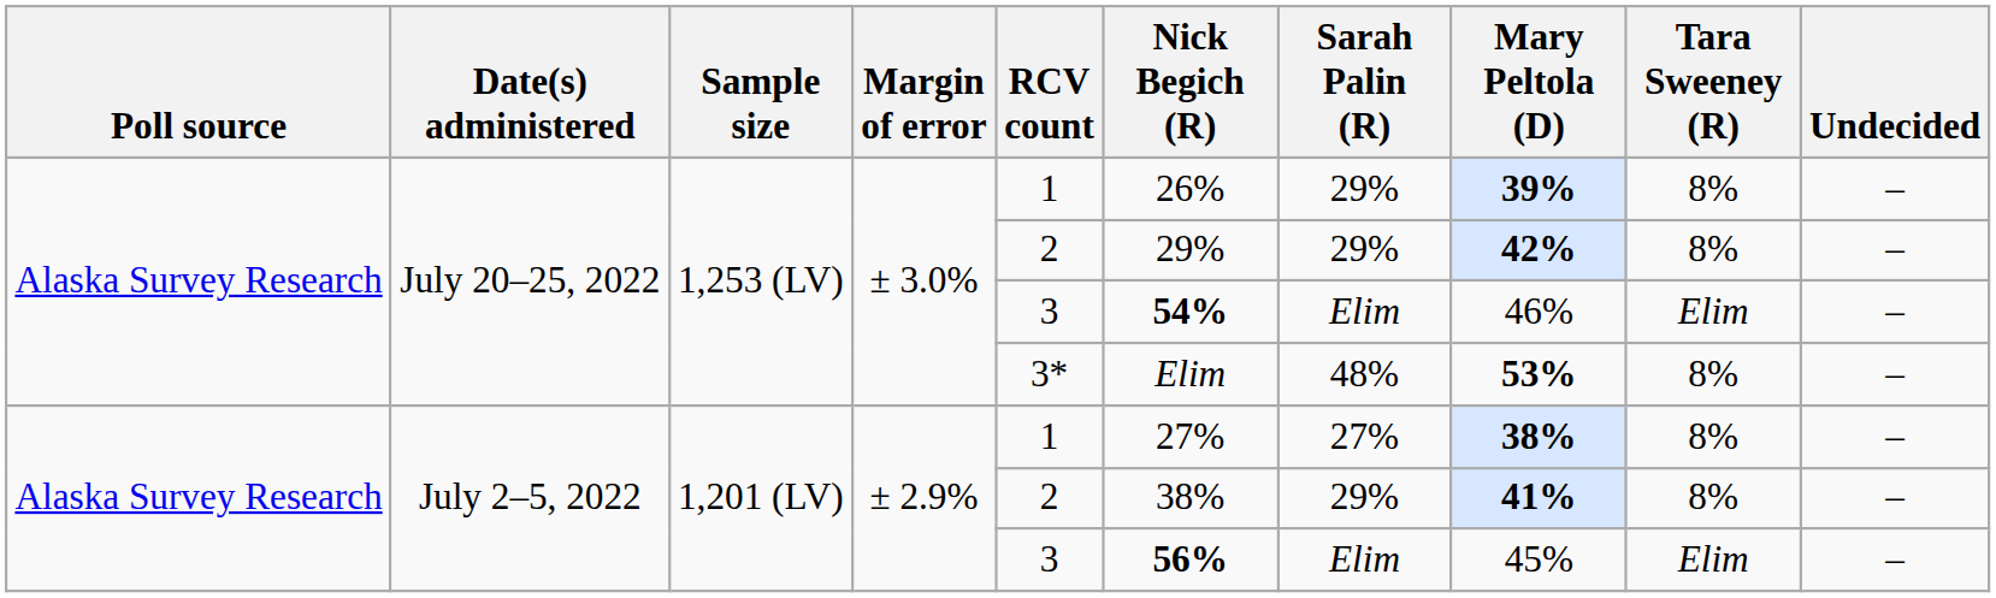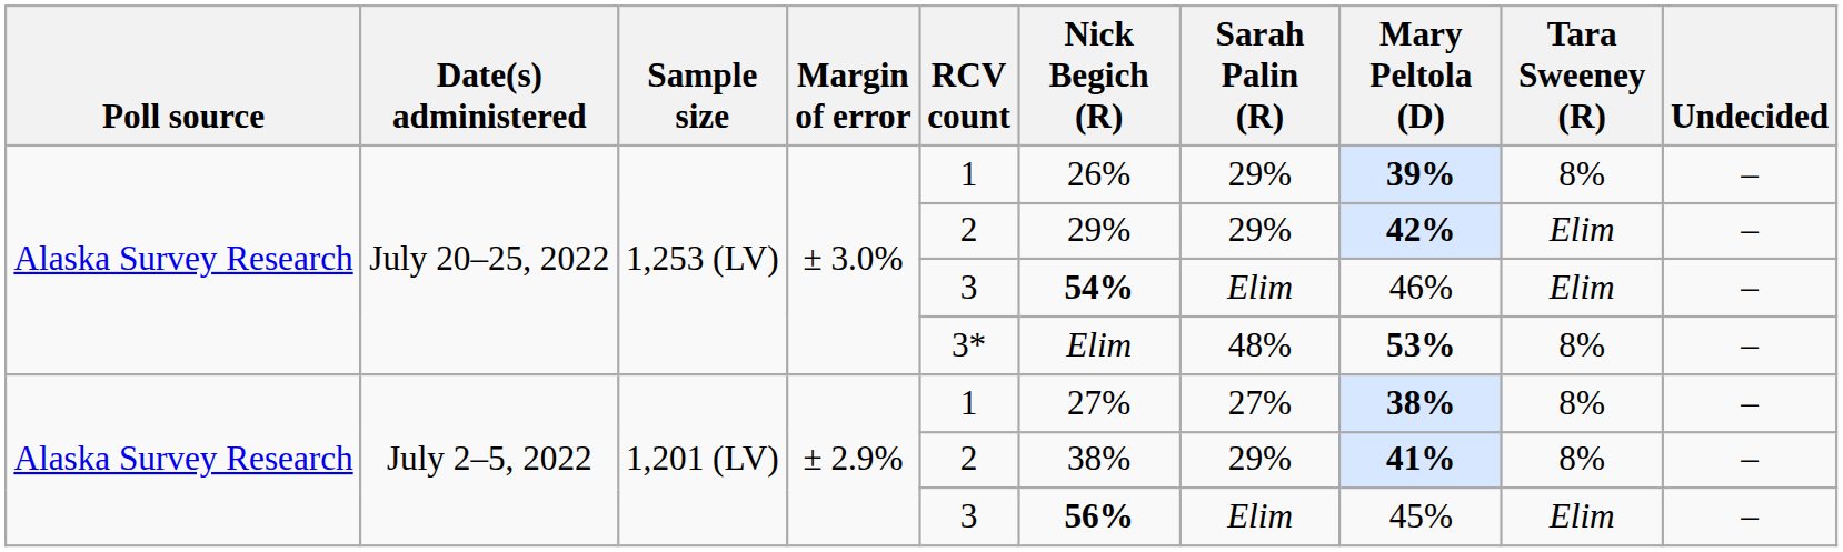row 3 | Tara Sweeney (R): 8% -> Elim
